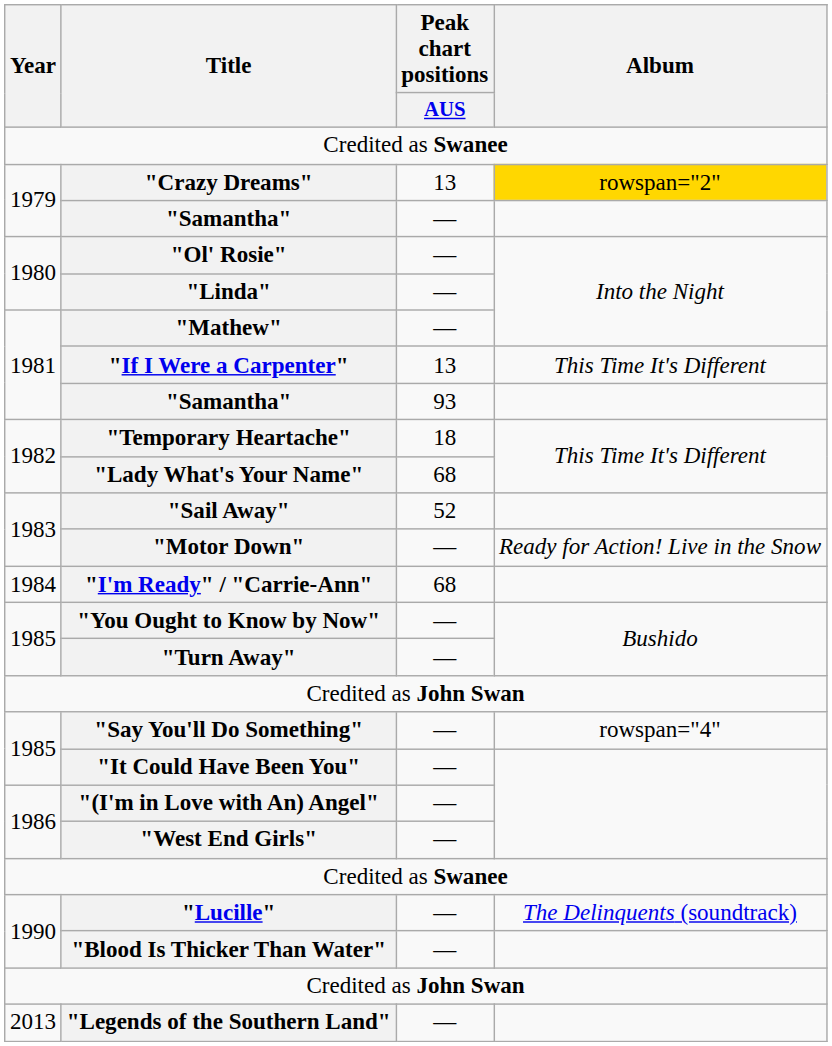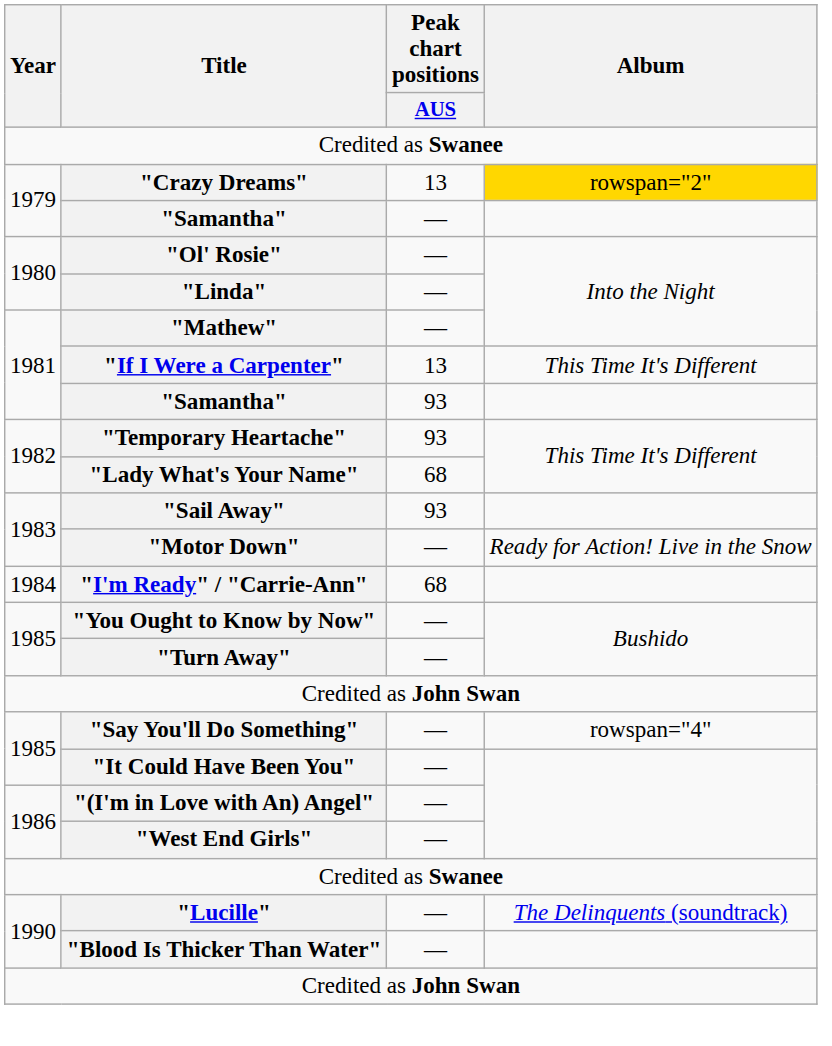"Temporary Heartache" | Peak chart positions / AUS: 18 -> 93
"Sail Away" | Peak chart positions / AUS: 52 -> 93
- row: 2013 | "Legends of the Southern Land" | —
